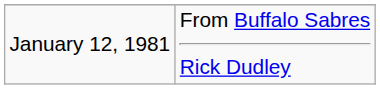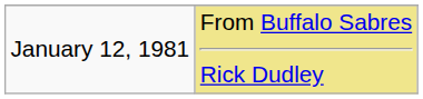January 12, 1981 | column 2: no background -> khaki background
